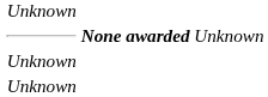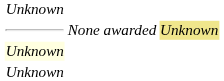row 2 | column 2: bold -> normal
row 2 | column 3: no background -> khaki background
row 3 | column 1: no background -> lightyellow background
